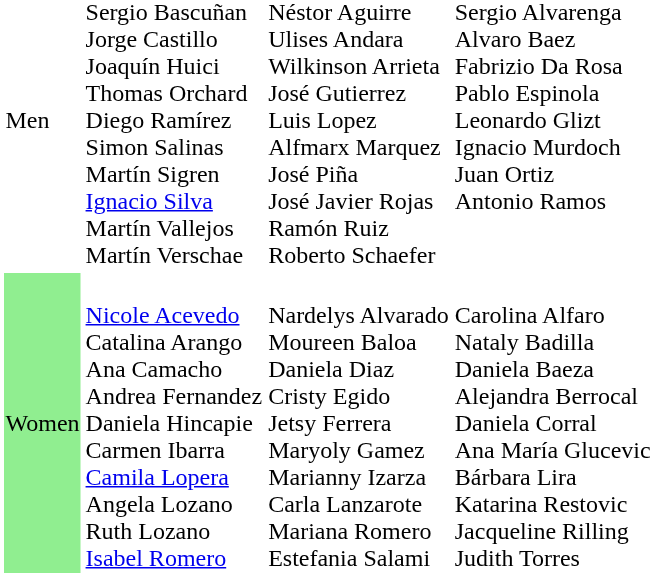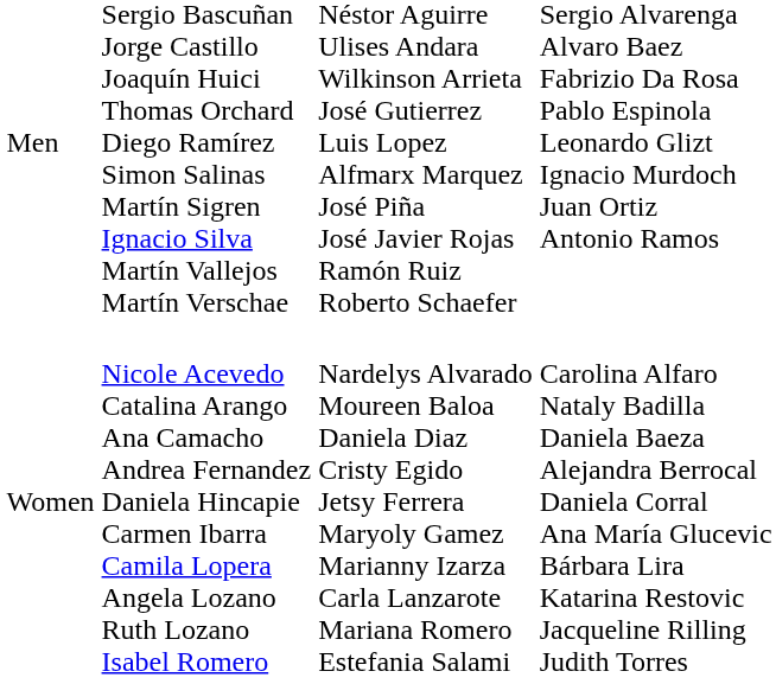Women | column 1: lightgreen background -> no background
